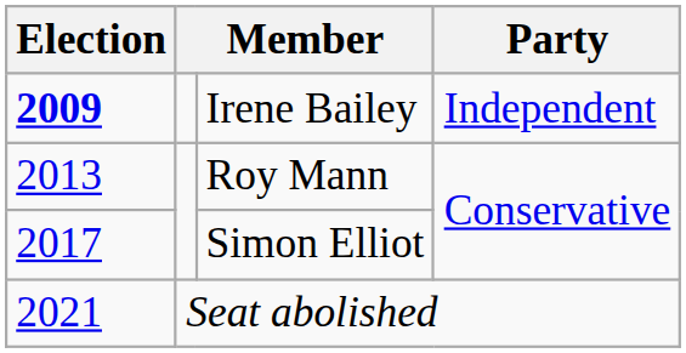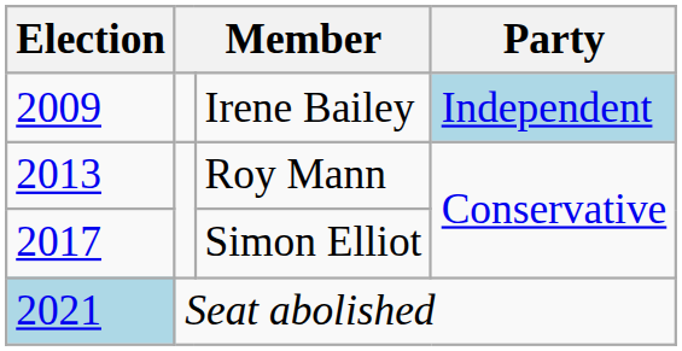Irene Bailey | Election: bold -> normal
Irene Bailey | Party: no background -> lightblue background
Seat abolished | Election: no background -> lightblue background
